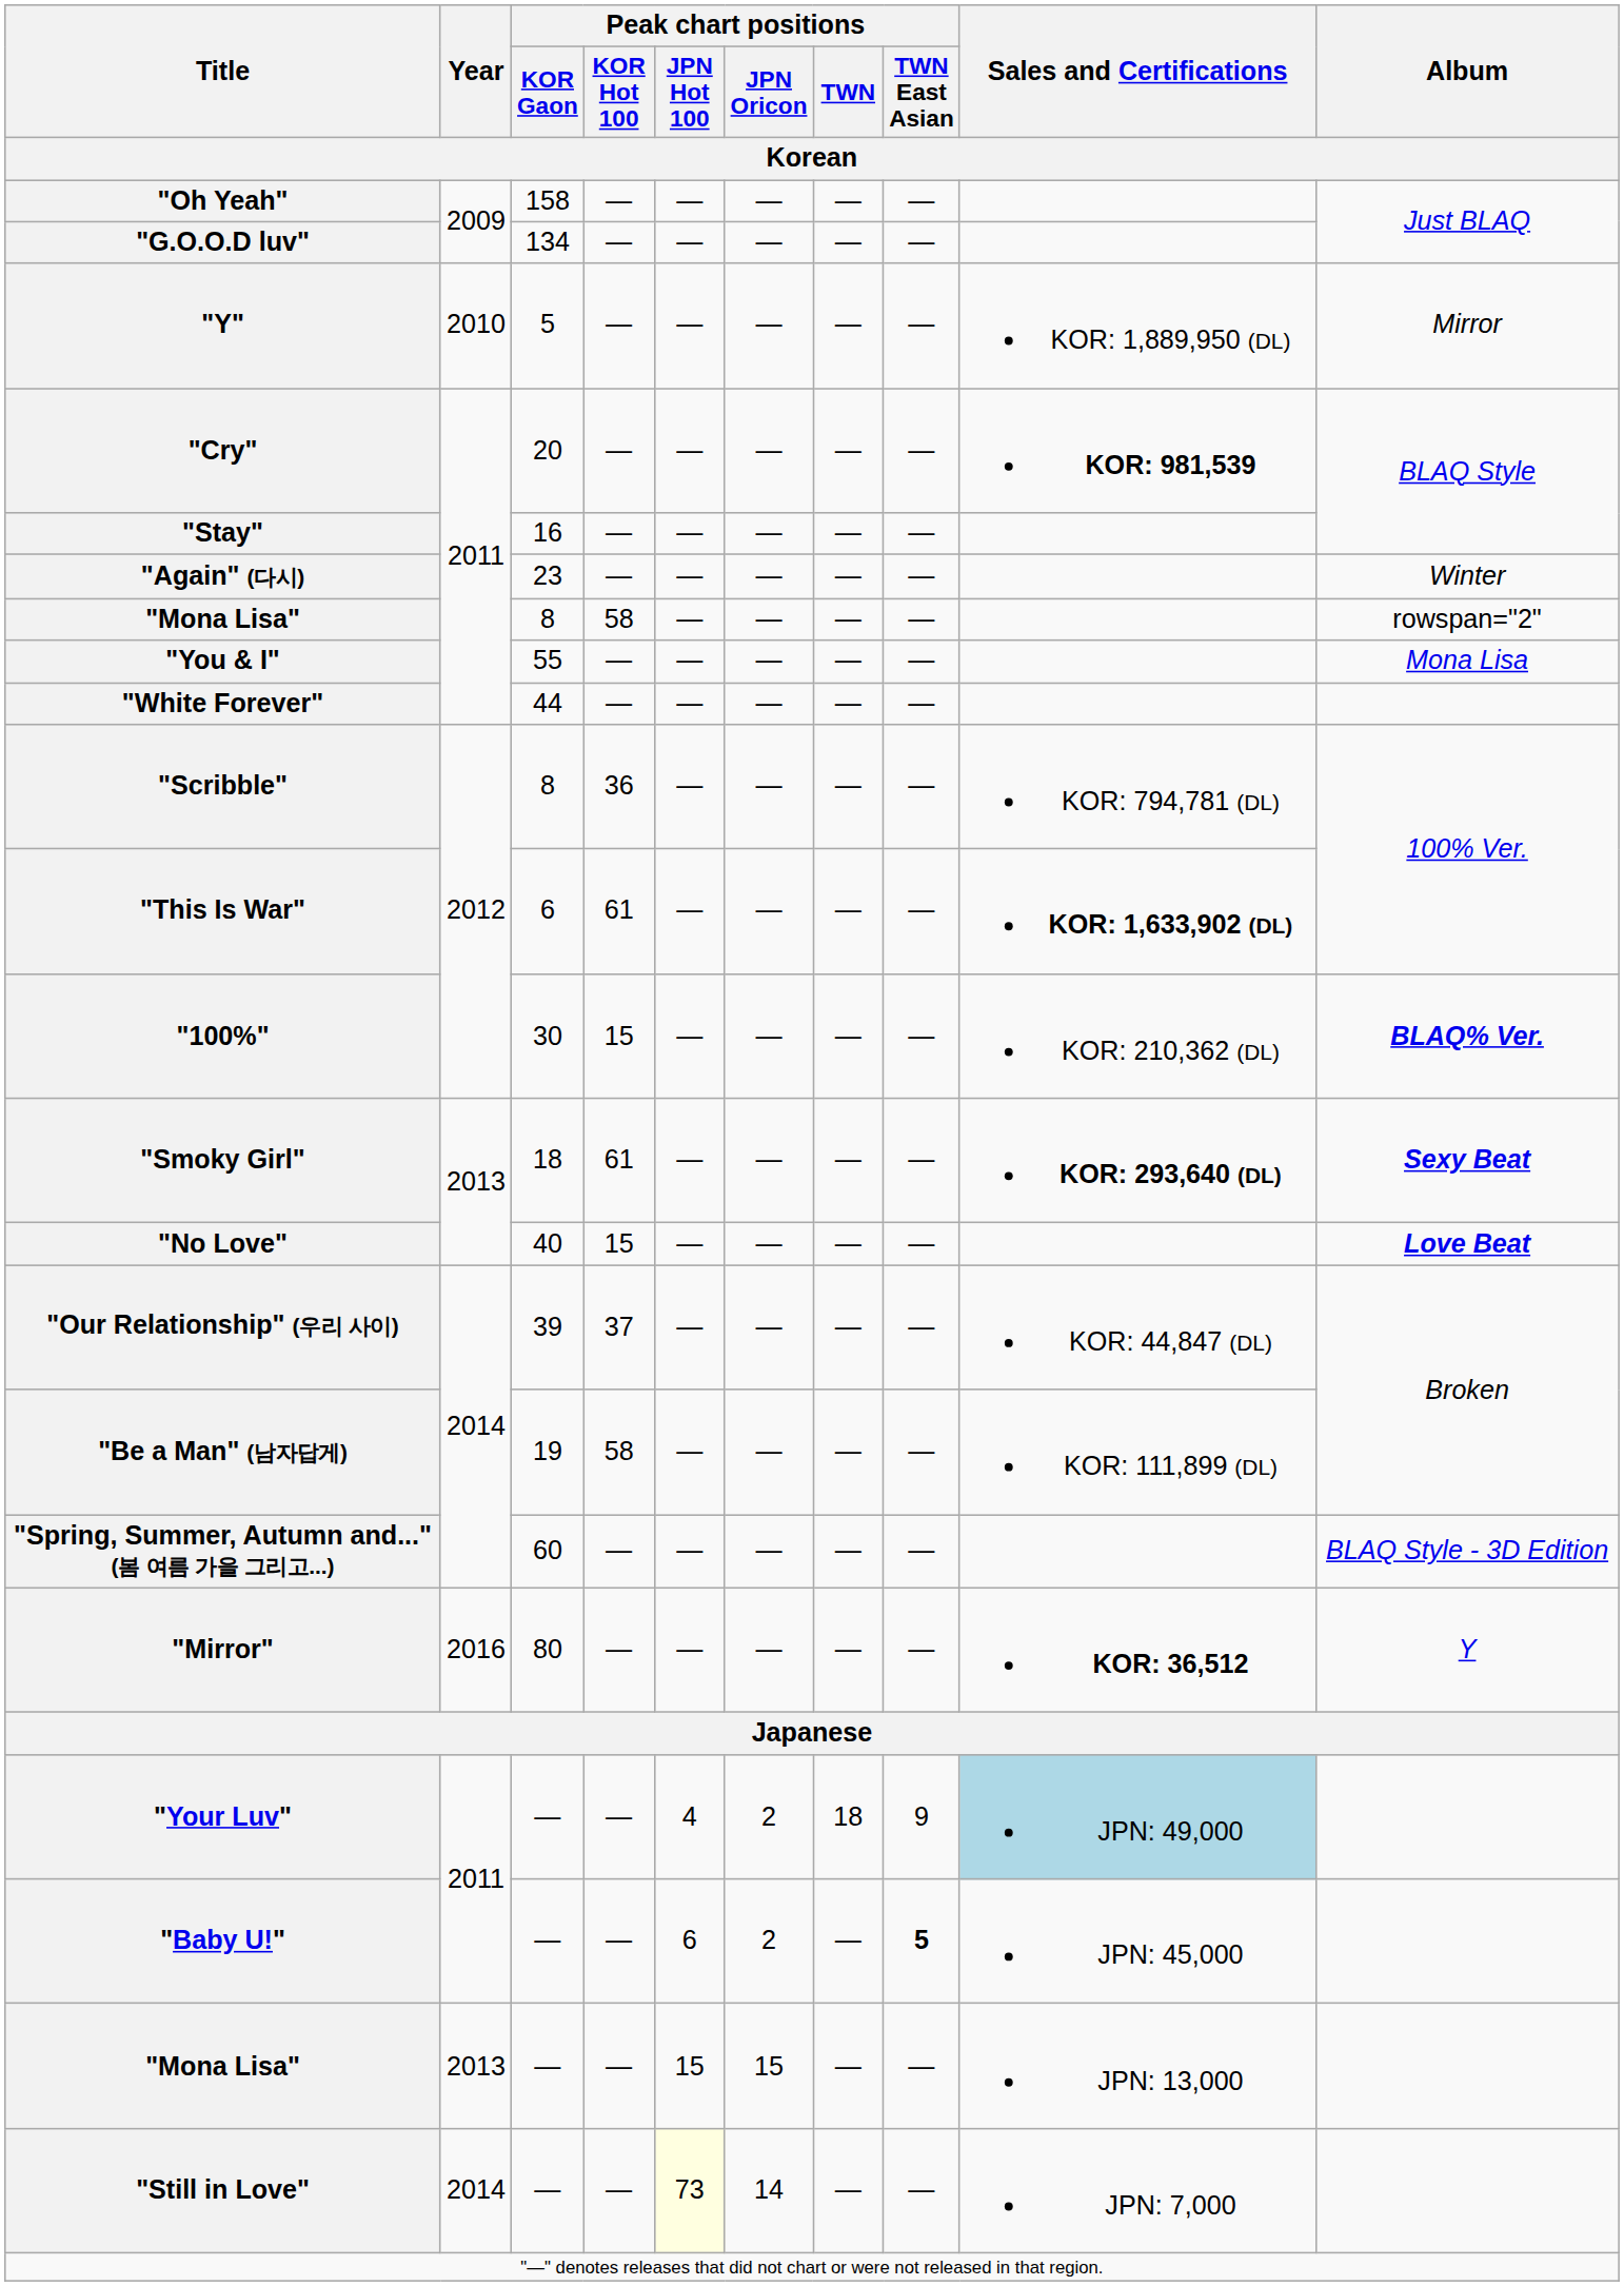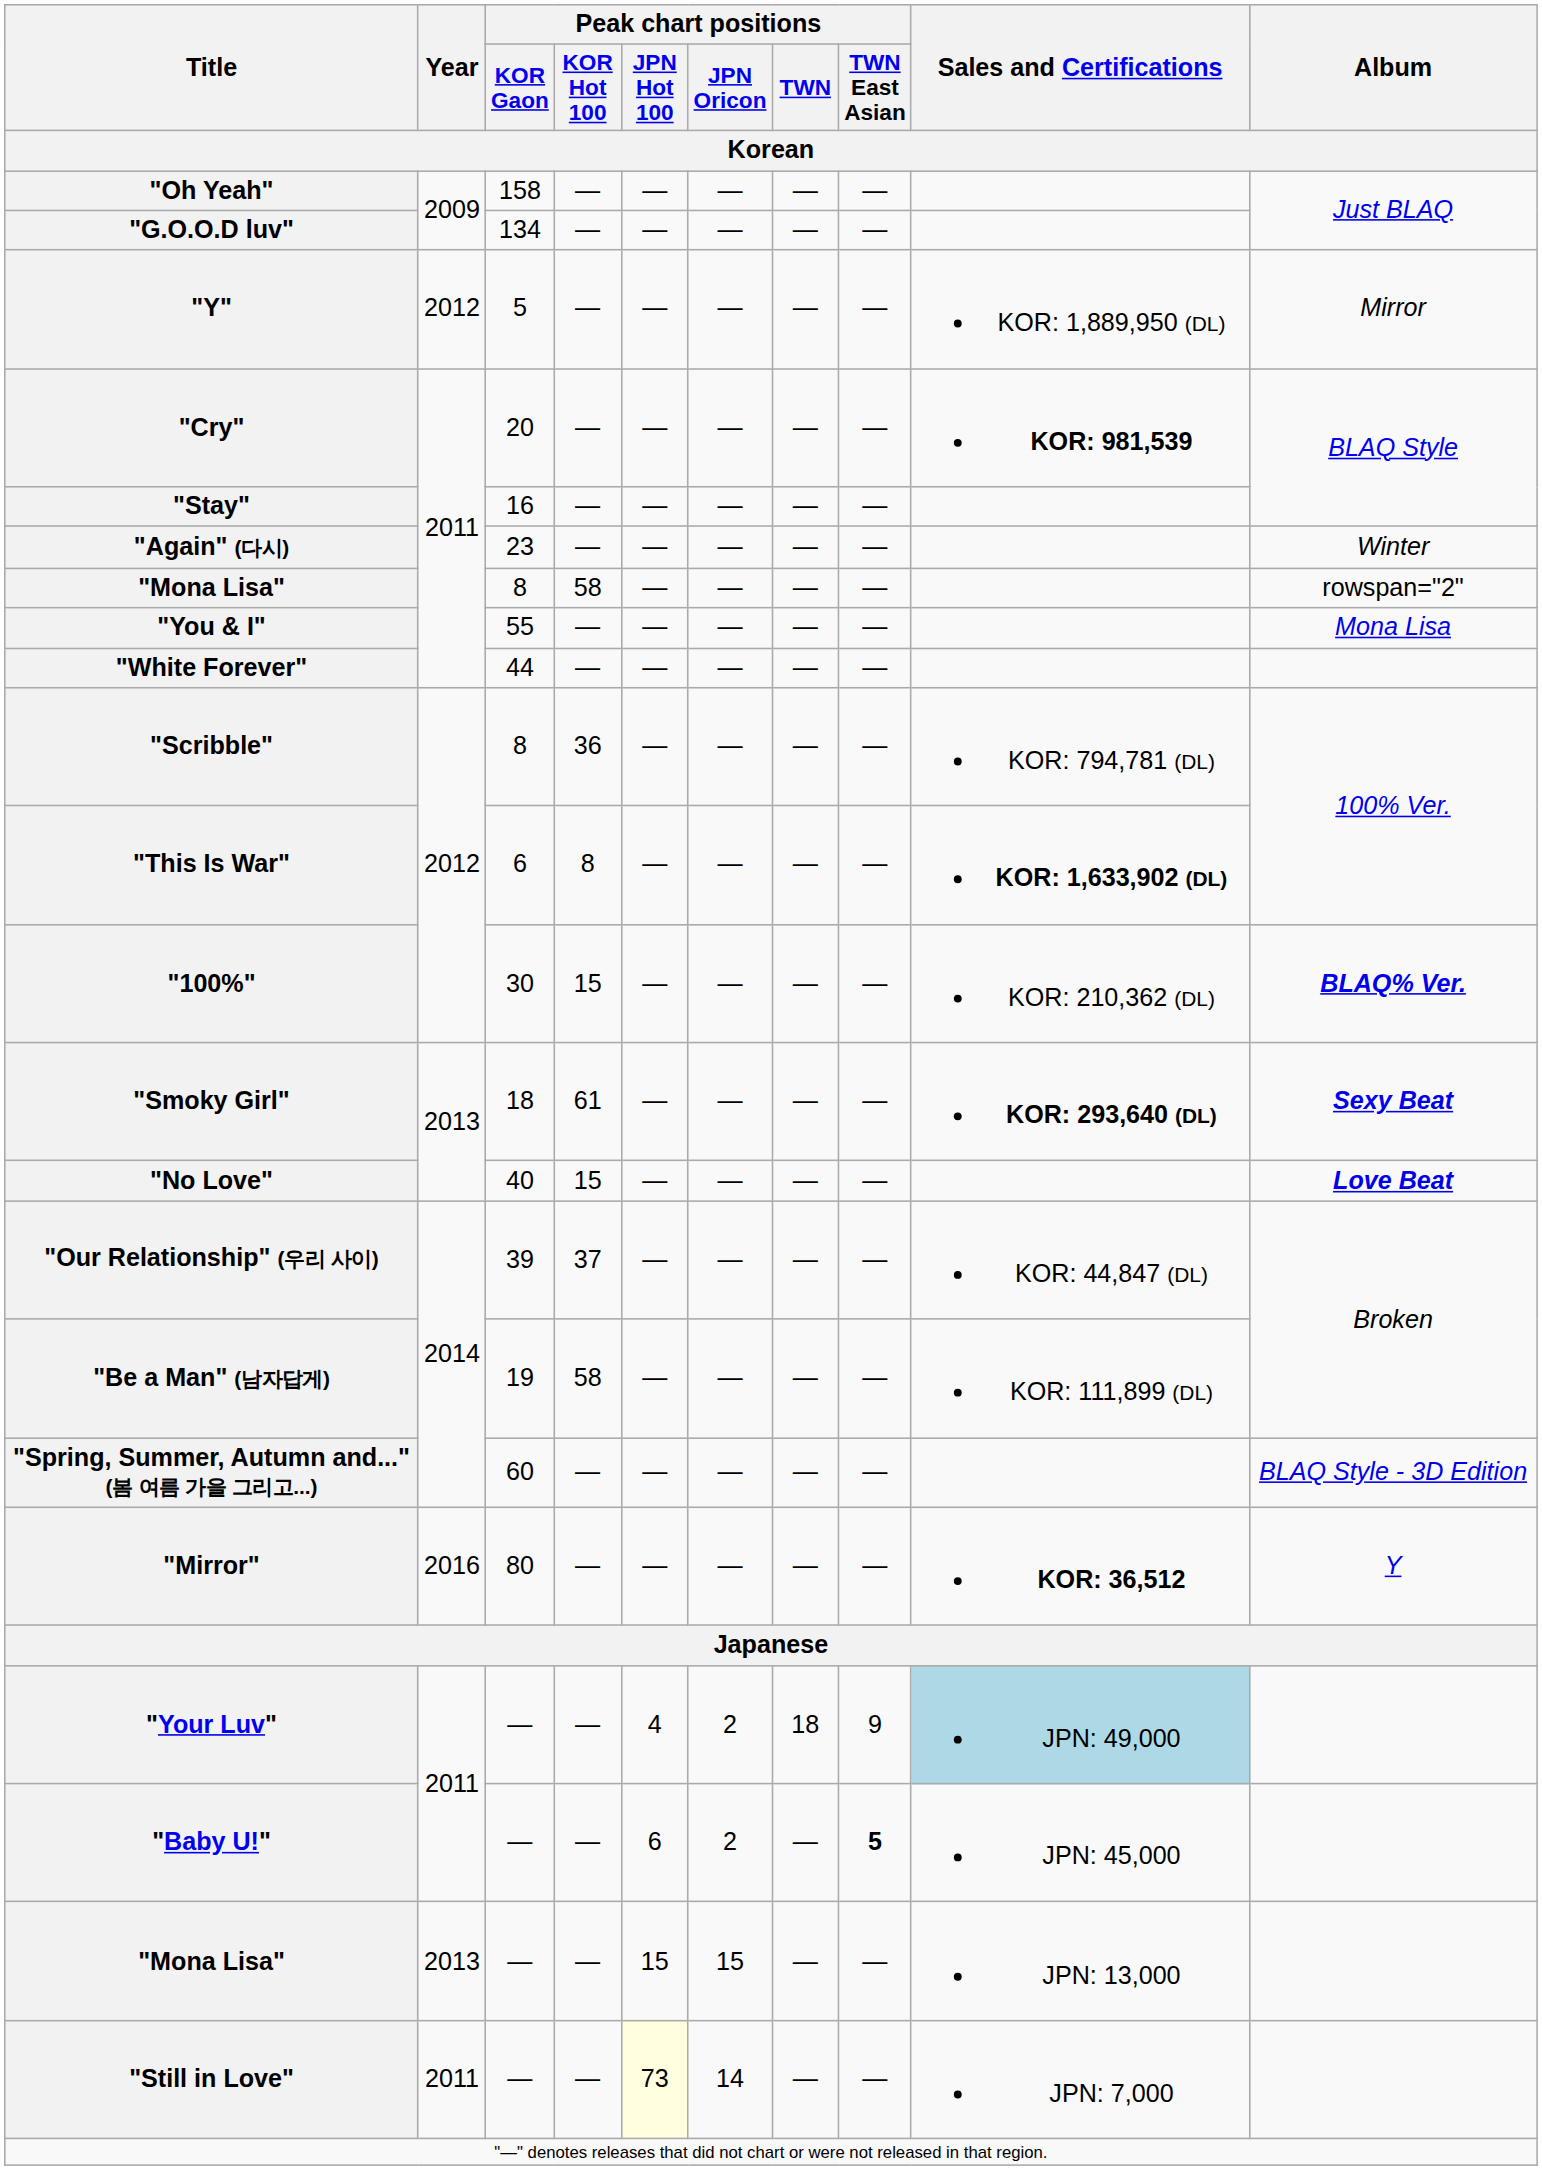"Y" | Year: 2010 -> 2012
"This Is War" | Peak chart positions / KOR Hot 100: 61 -> 8
"Still in Love" | Year: 2014 -> 2011
